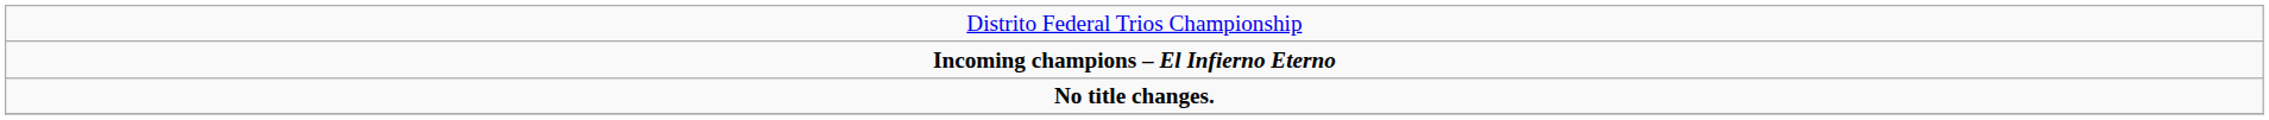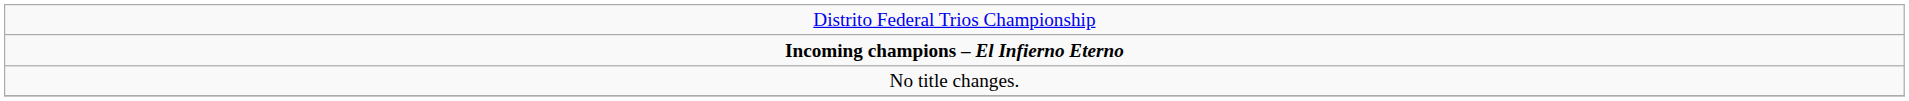No title changes. | column 1: bold -> normal
